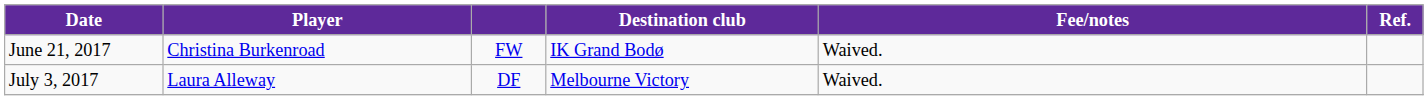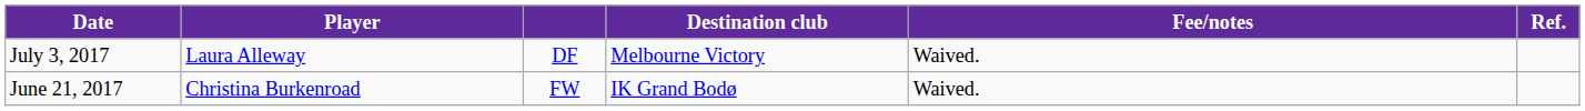rows swapped: June 21, 2017 <-> July 3, 2017
